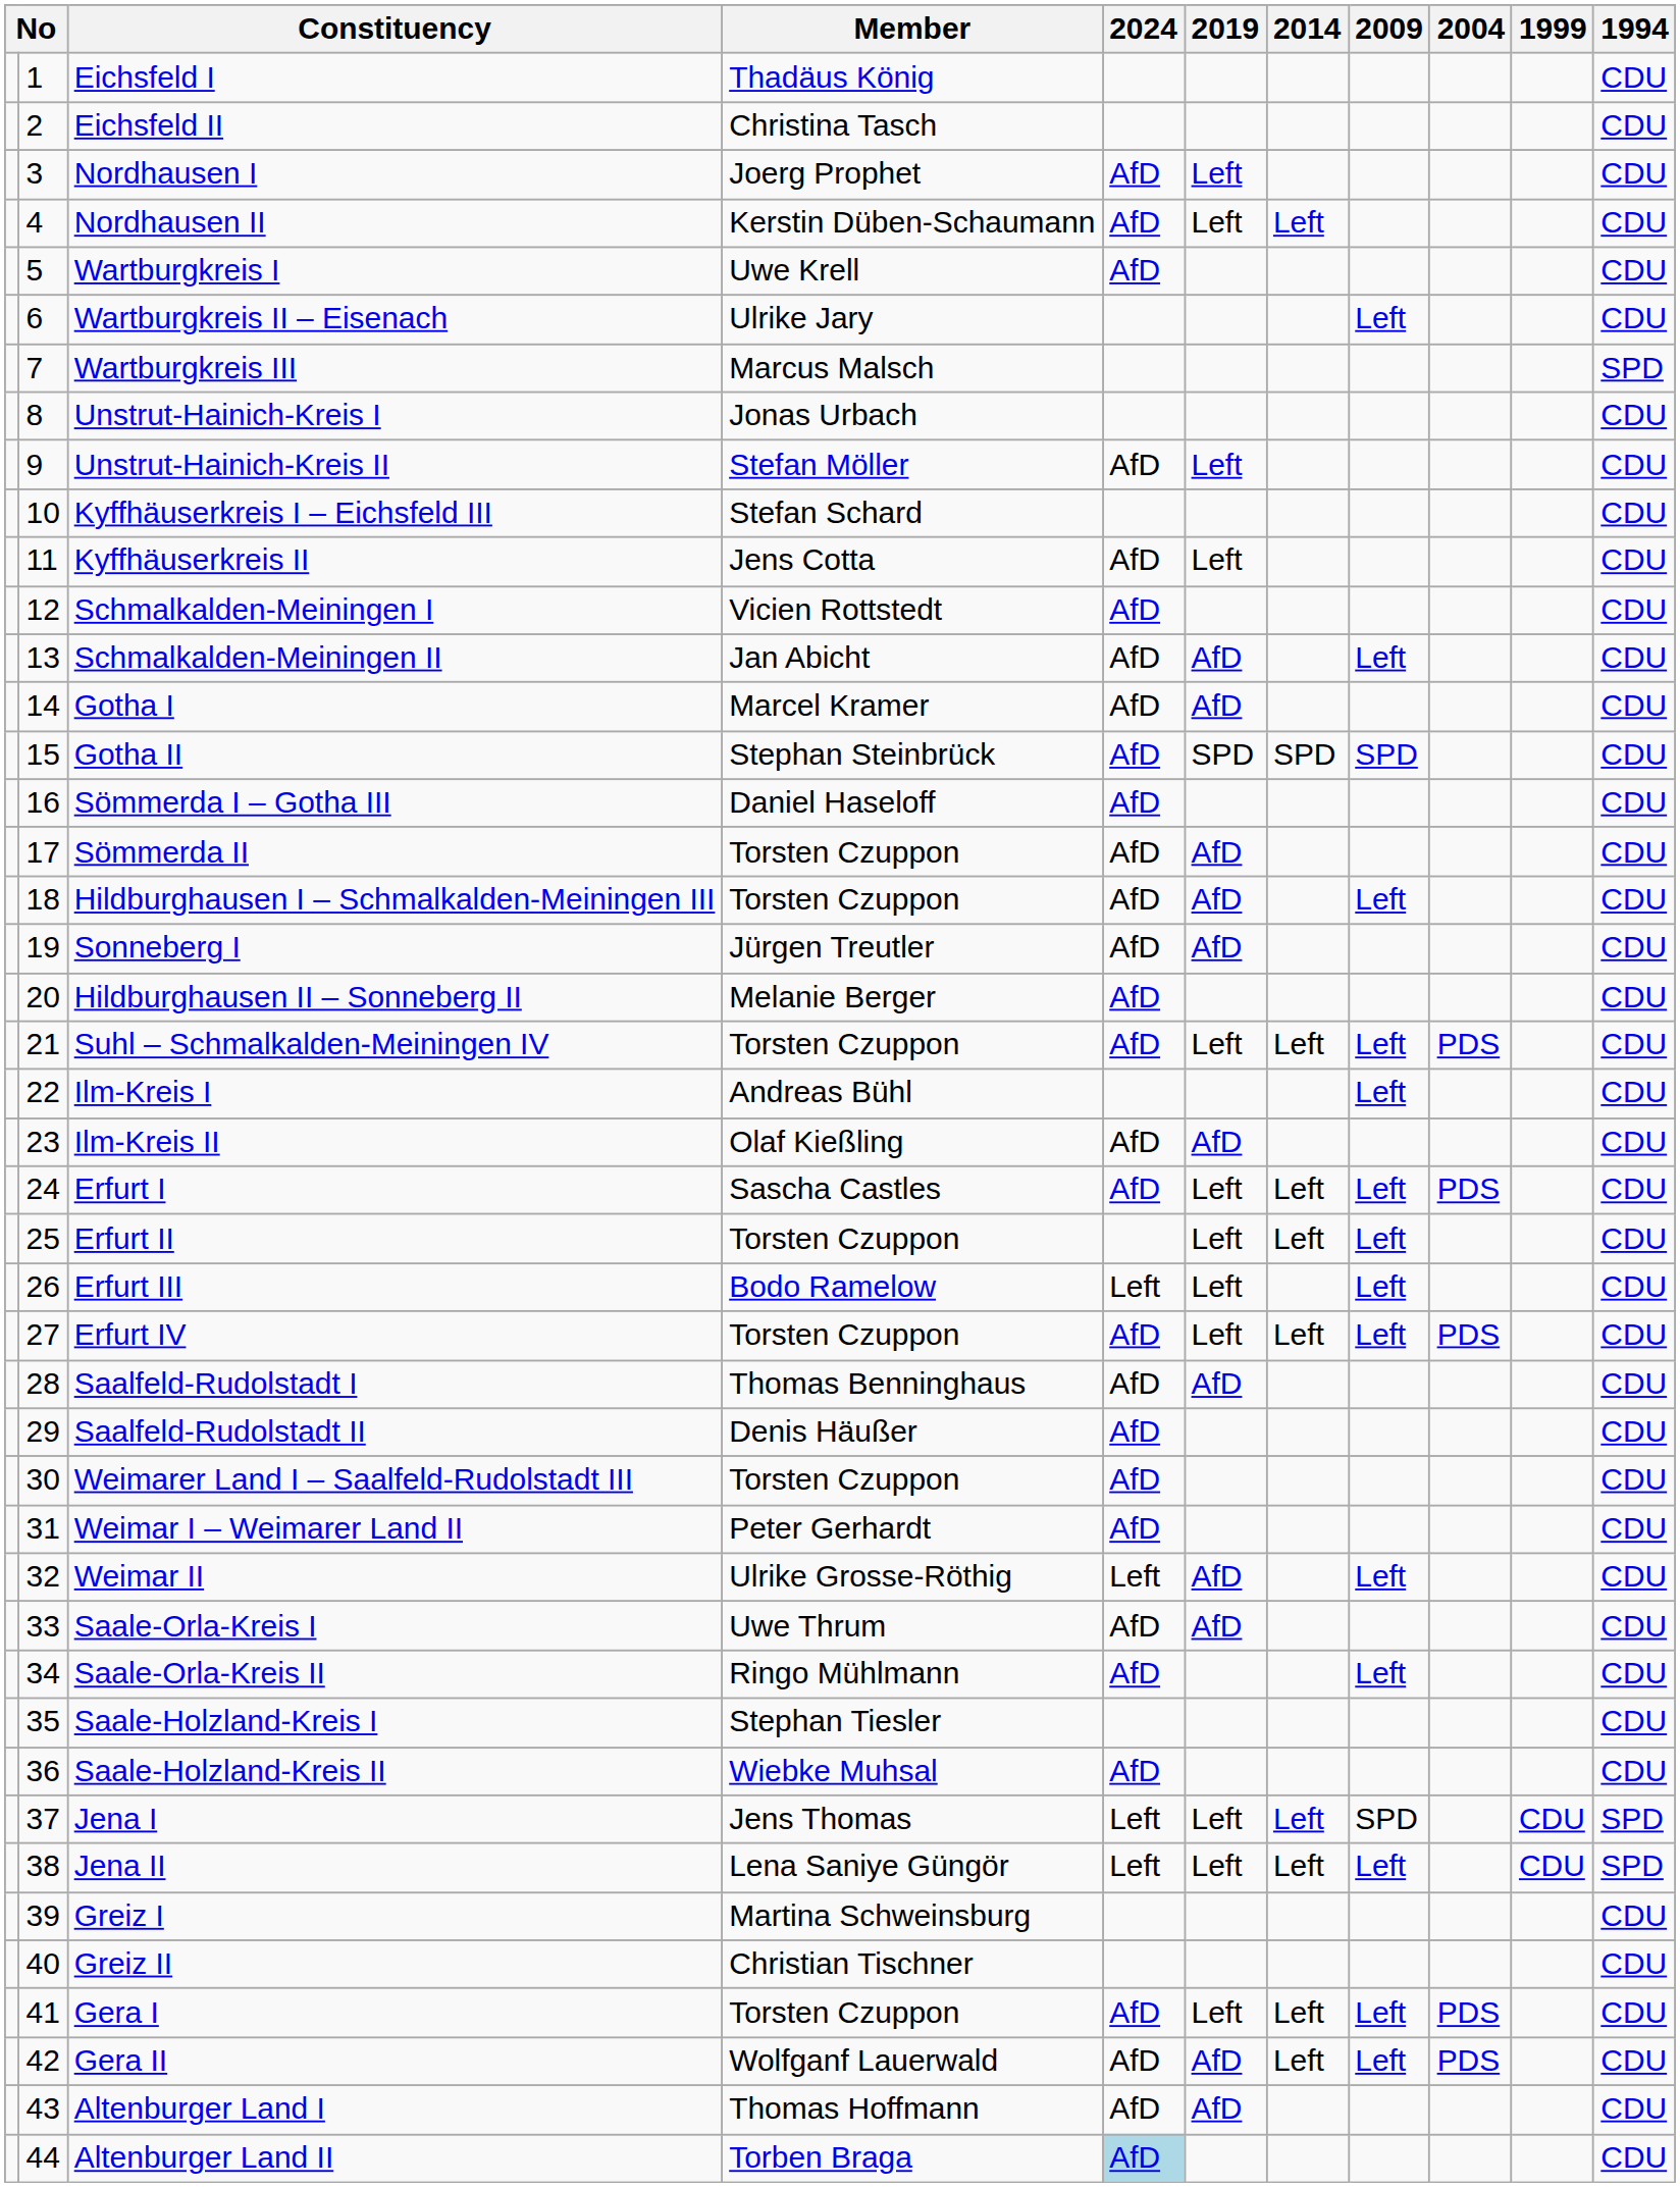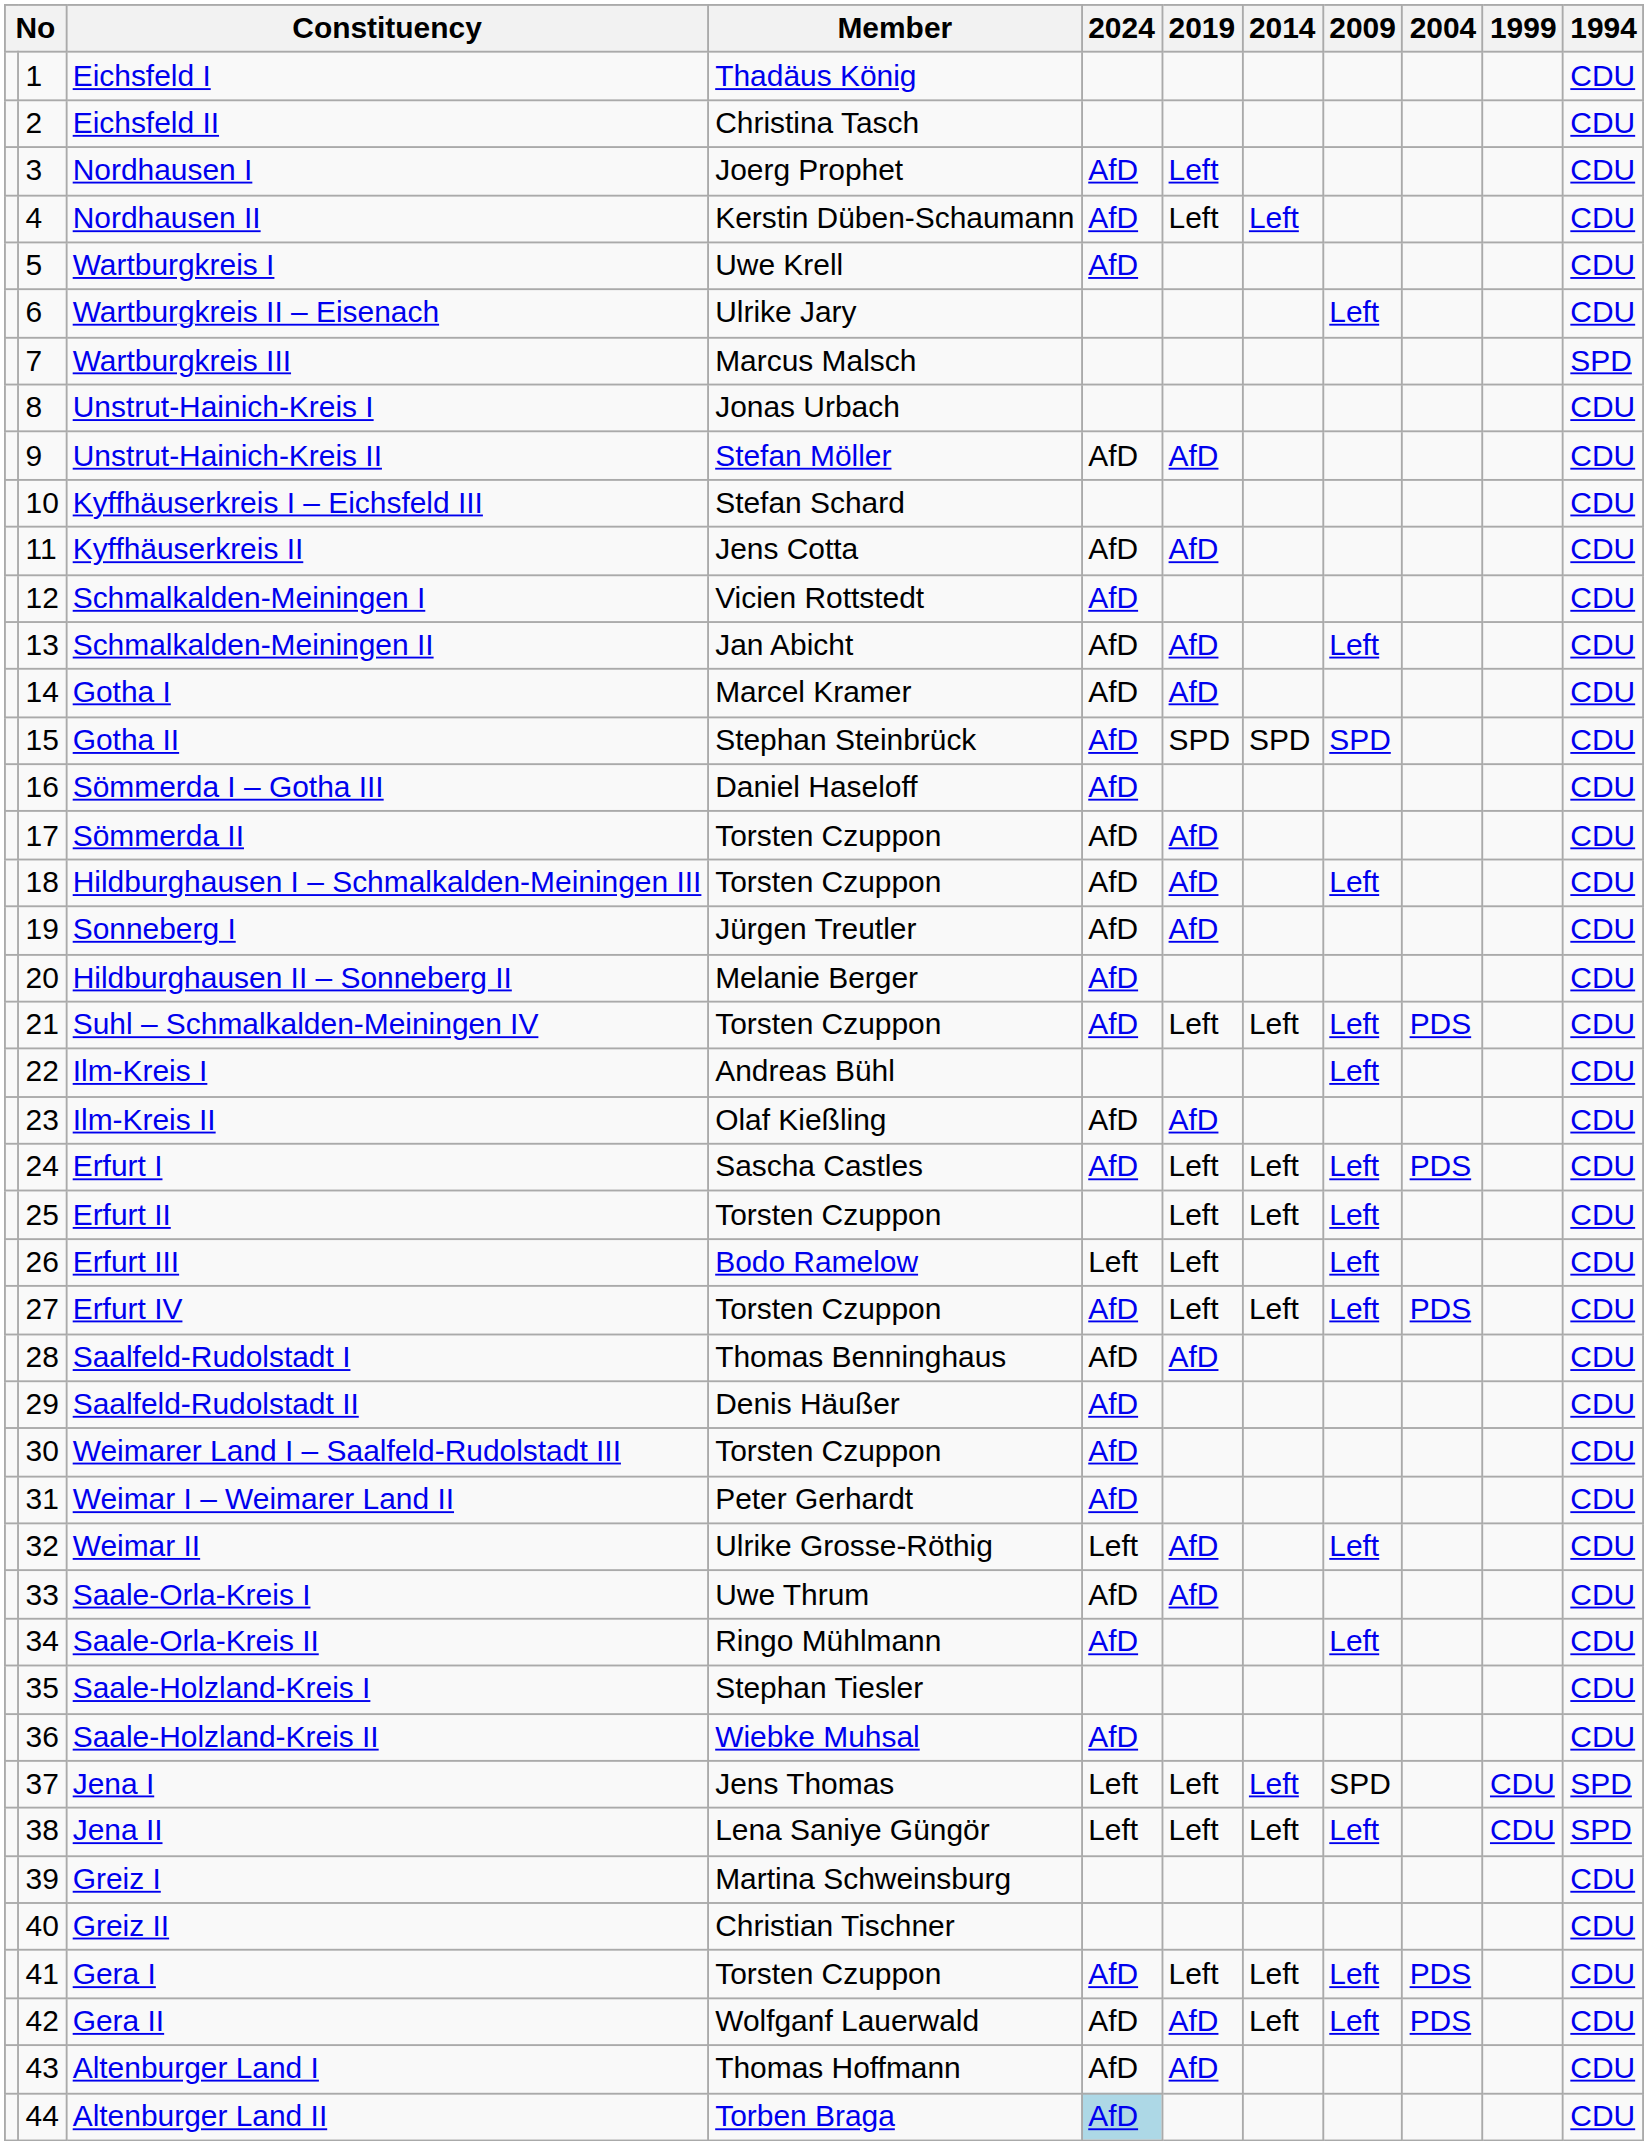Unstrut-Hainich-Kreis II | 2019: Left -> AfD
Kyffhäuserkreis II | 2019: Left -> AfD
